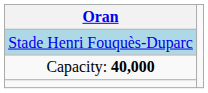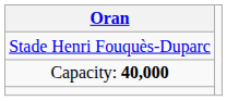Stade Henri Fouquès-Duparc | Oran: lightblue background -> no background
